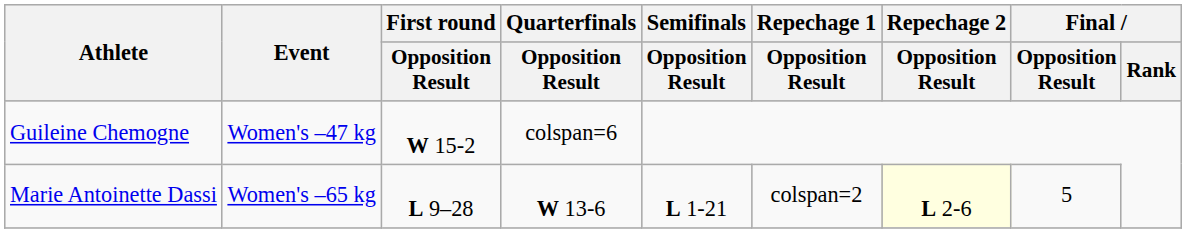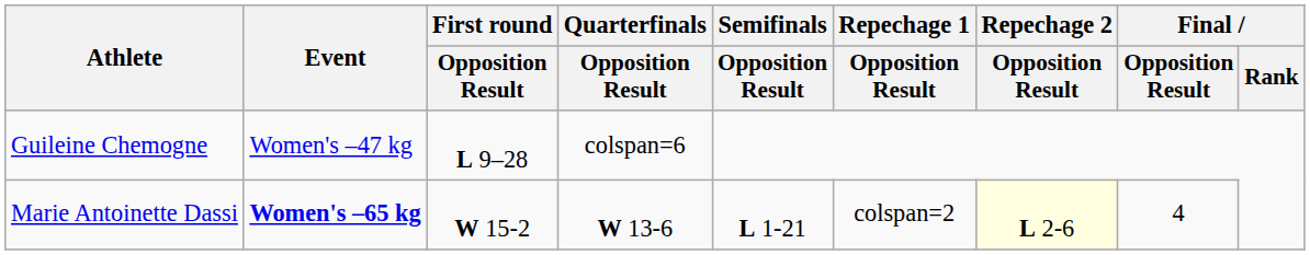Guileine Chemogne | First round / Opposition Result: W 15-2 -> L 9–28
Marie Antoinette Dassi | Event: normal -> bold
Marie Antoinette Dassi | First round / Opposition Result: L 9–28 -> W 15-2
Marie Antoinette Dassi | Final / Opposition Result: 5 -> 4
